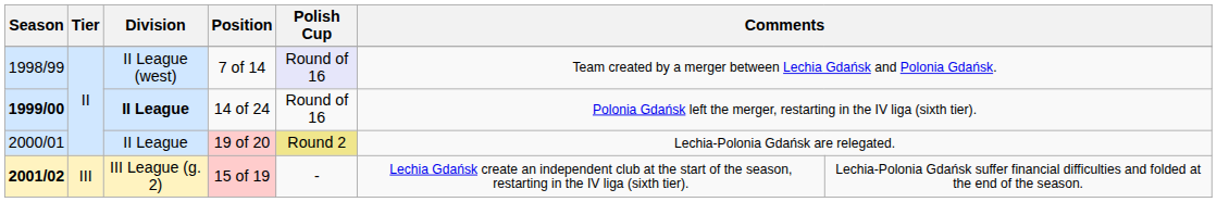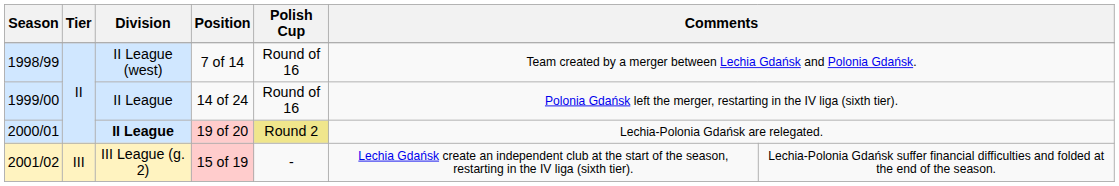7 of 14 | Polish Cup: lavender background -> no background
14 of 24 | Season: bold -> normal
14 of 24 | Division: bold -> normal
19 of 20 | Division: normal -> bold
15 of 19 | Season: bold -> normal
